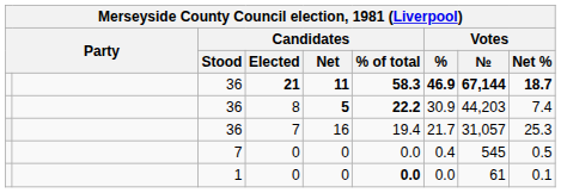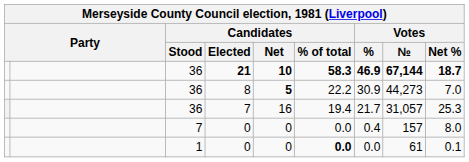21 | Candidates / Net: 11 -> 10
8 | Candidates / % of total: bold -> normal
8 | Votes / №: 44,203 -> 44,273
8 | Votes / Net %: 7.4 -> 7.0
7 / 0 | Votes / №: 545 -> 157
7 / 0 | Votes / Net %: 0.5 -> 8.0
